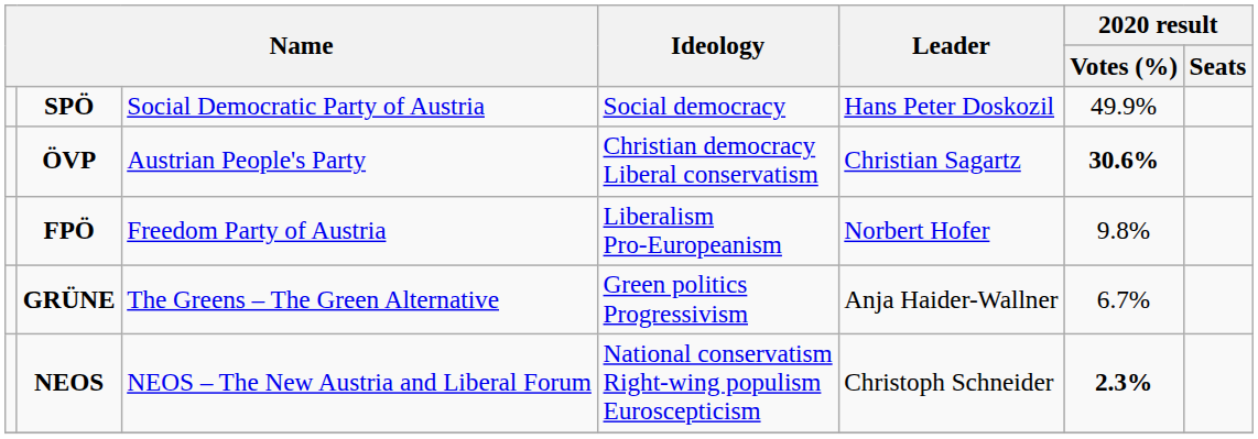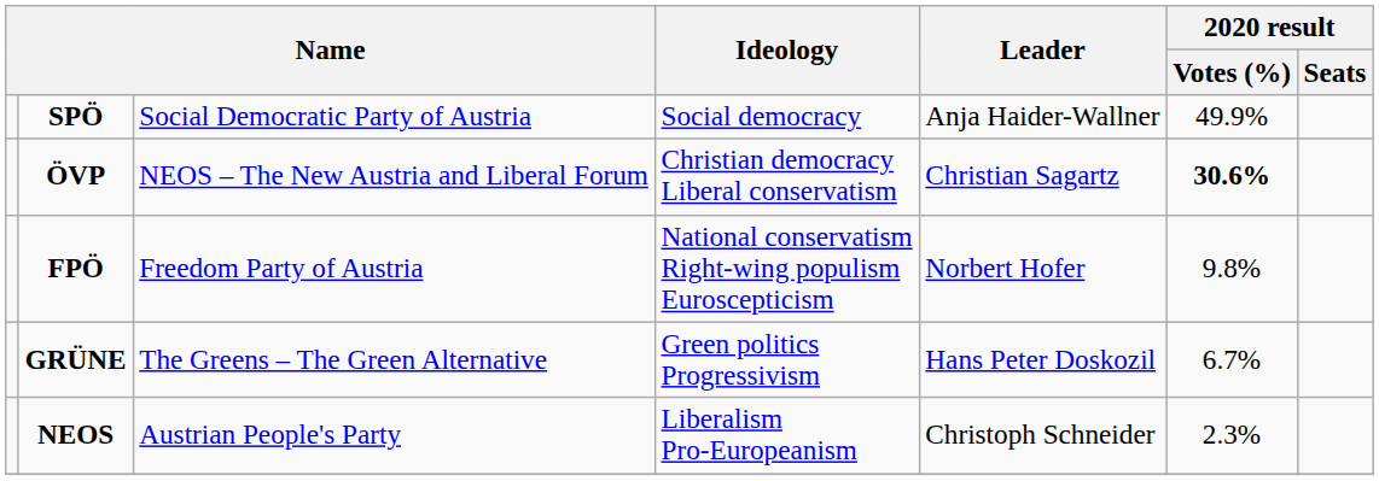SPÖ | Leader: Hans Peter Doskozil -> Anja Haider-Wallner
ÖVP | column 3: Austrian People's Party -> NEOS – The New Austria and Liberal Forum
FPÖ | Ideology: Liberalism Pro-Europeanism -> National conservatism Right-wing populism Euroscepticism
GRÜNE | Leader: Anja Haider-Wallner -> Hans Peter Doskozil
NEOS | column 3: NEOS – The New Austria and Liberal Forum -> Austrian People's Party
NEOS | Ideology: National conservatism Right-wing populism Euroscepticism -> Liberalism Pro-Europeanism
NEOS | 2020 result / Votes (%): bold -> normal
